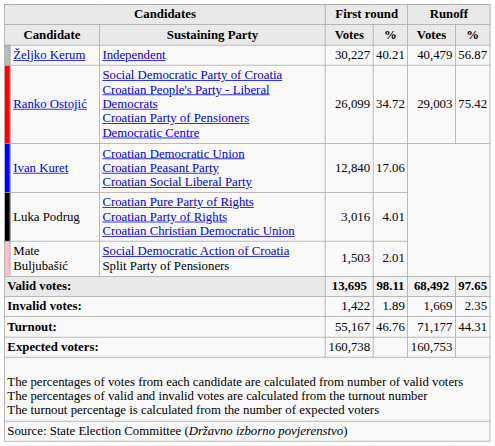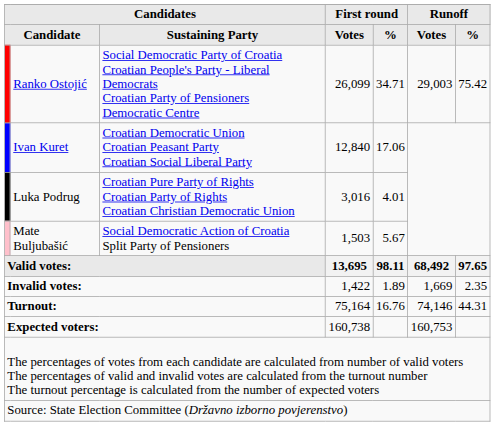- row: Željko Kerum | Independent | 30,227 | 40.21 | 40,479 | 56.87
Ranko Ostojić | First round / %: 34.72 -> 34.71
Mate Buljubašić | First round / %: 2.01 -> 5.67
Turnout: | First round / Votes: 55,167 -> 75,164
Turnout: | First round / %: 46.76 -> 16.76
Turnout: | Runoff / Votes: 71,177 -> 74,146
